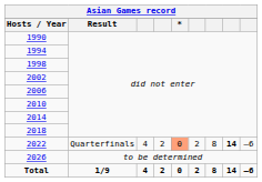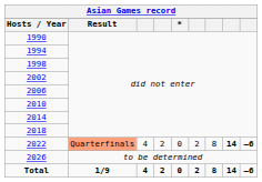2022 | Result: no background -> lightsalmon background
2022 | *: lightsalmon background -> no background
2022 | column 9: normal -> bold
